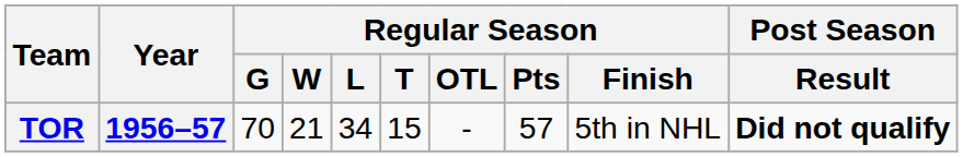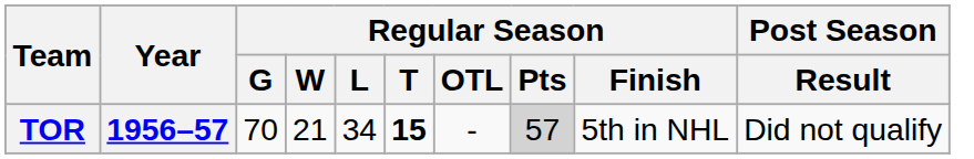TOR | Regular Season / T: normal -> bold
TOR | Regular Season / Pts: no background -> lightgrey background
TOR | Post Season / Result: bold -> normal
